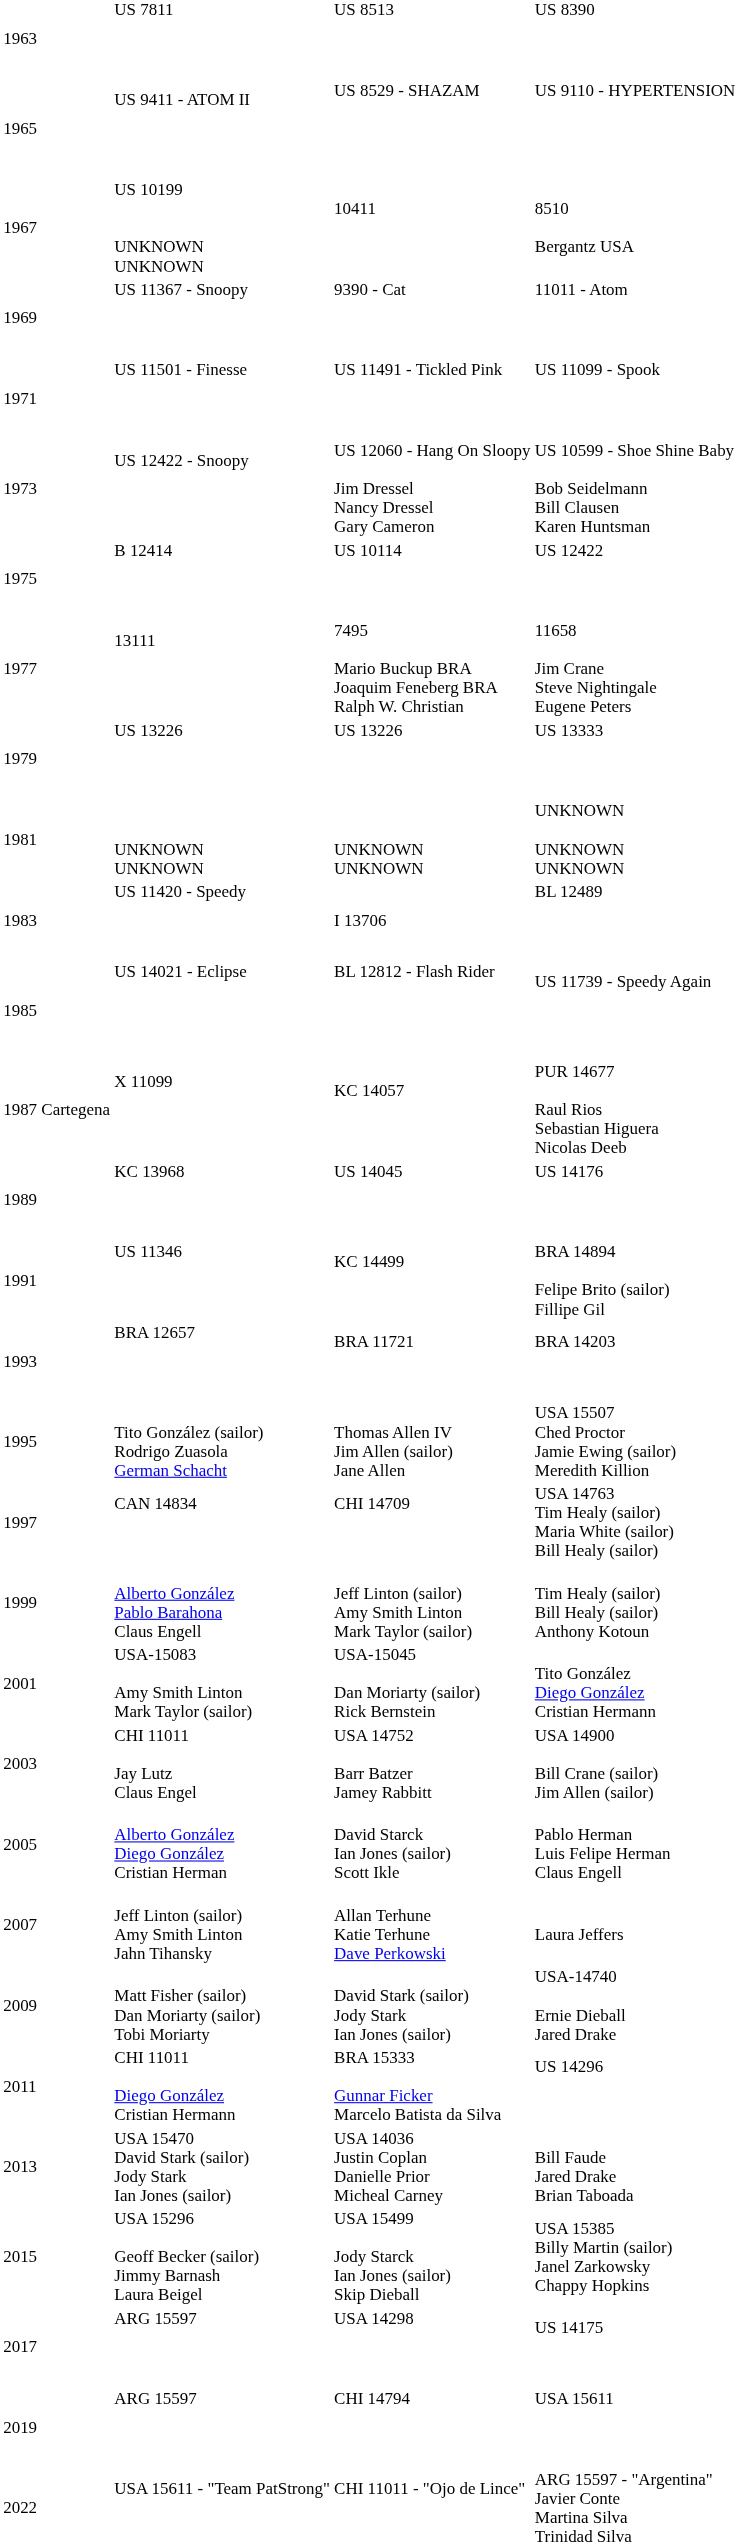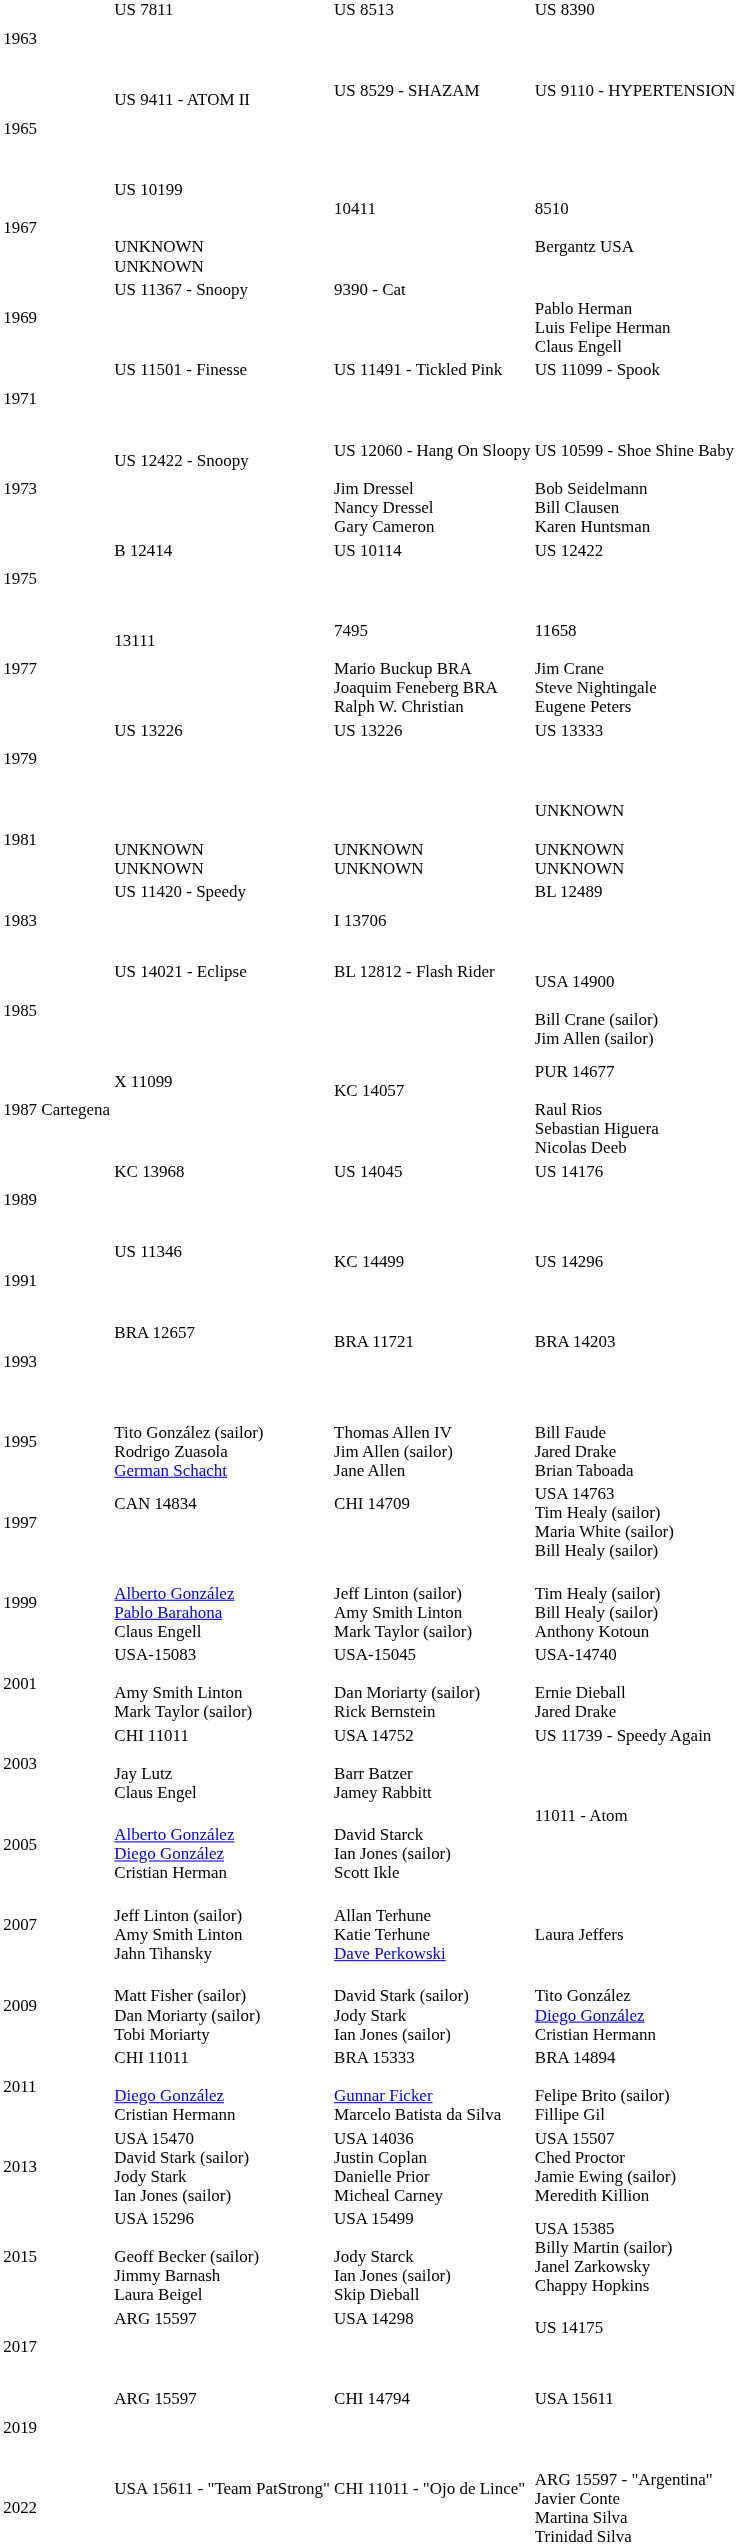9390 - Cat | column 4: 11011 - Atom -> Pablo Herman Luis Felipe Herman Claus Engell
BL 12812 - Flash Rider | column 4: US 11739 - Speedy Again -> USA 14900 Bill Crane (sailor) Jim Allen (sailor)
KC 14499 | column 4: BRA 14894 Felipe Brito (sailor) Fillipe Gil -> US 14296
Thomas Allen IV Jim Allen (sailor) Jane Allen | column 4: USA 15507 Ched Proctor Jamie Ewing (sailor) Meredith Killion -> Bill Faude Jared Drake Brian Taboada
USA-15045 Dan Moriarty (sailor) Rick Bernstein | column 4: Tito González Diego González Cristian Hermann -> USA-14740 Ernie Dieball Jared Drake
USA 14752 Barr Batzer Jamey Rabbitt | column 4: USA 14900 Bill Crane (sailor) Jim Allen (sailor) -> US 11739 - Speedy Again
David Starck Ian Jones (sailor) Scott Ikle | column 4: Pablo Herman Luis Felipe Herman Claus Engell -> 11011 - Atom
David Stark (sailor) Jody Stark Ian Jones (sailor) | column 4: USA-14740 Ernie Dieball Jared Drake -> Tito González Diego González Cristian Hermann
BRA 15333 Gunnar Ficker Marcelo Batista da Silva | column 4: US 14296 -> BRA 14894 Felipe Brito (sailor) Fillipe Gil
USA 14036 Justin Coplan Danielle Prior Micheal Carney | column 4: Bill Faude Jared Drake Brian Taboada -> USA 15507 Ched Proctor Jamie Ewing (sailor) Meredith Killion
